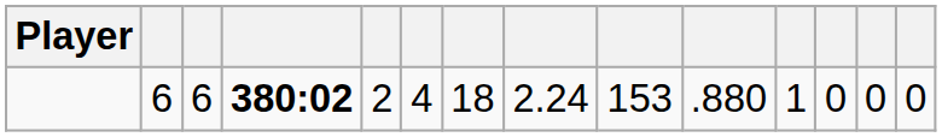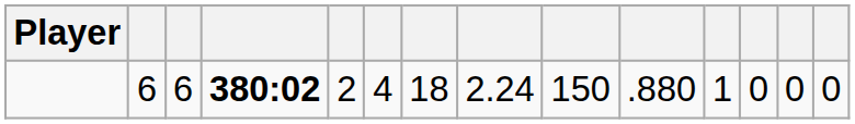row 2 | column 9: 153 -> 150
